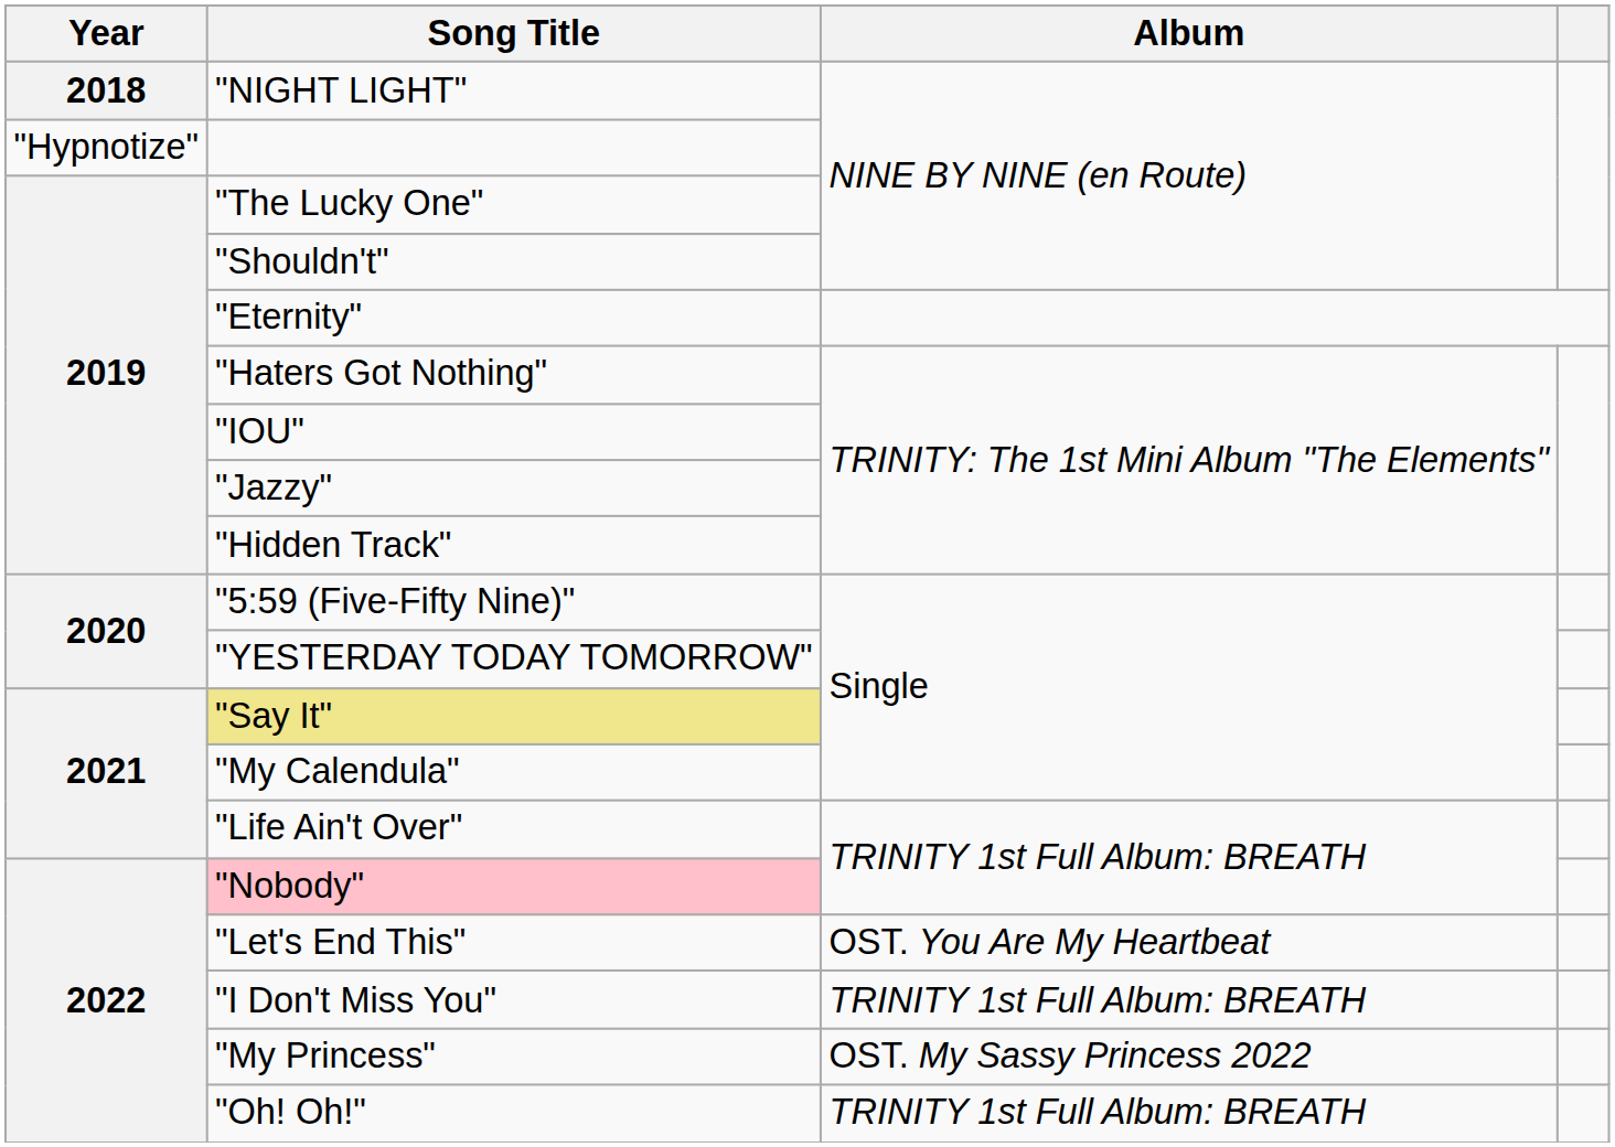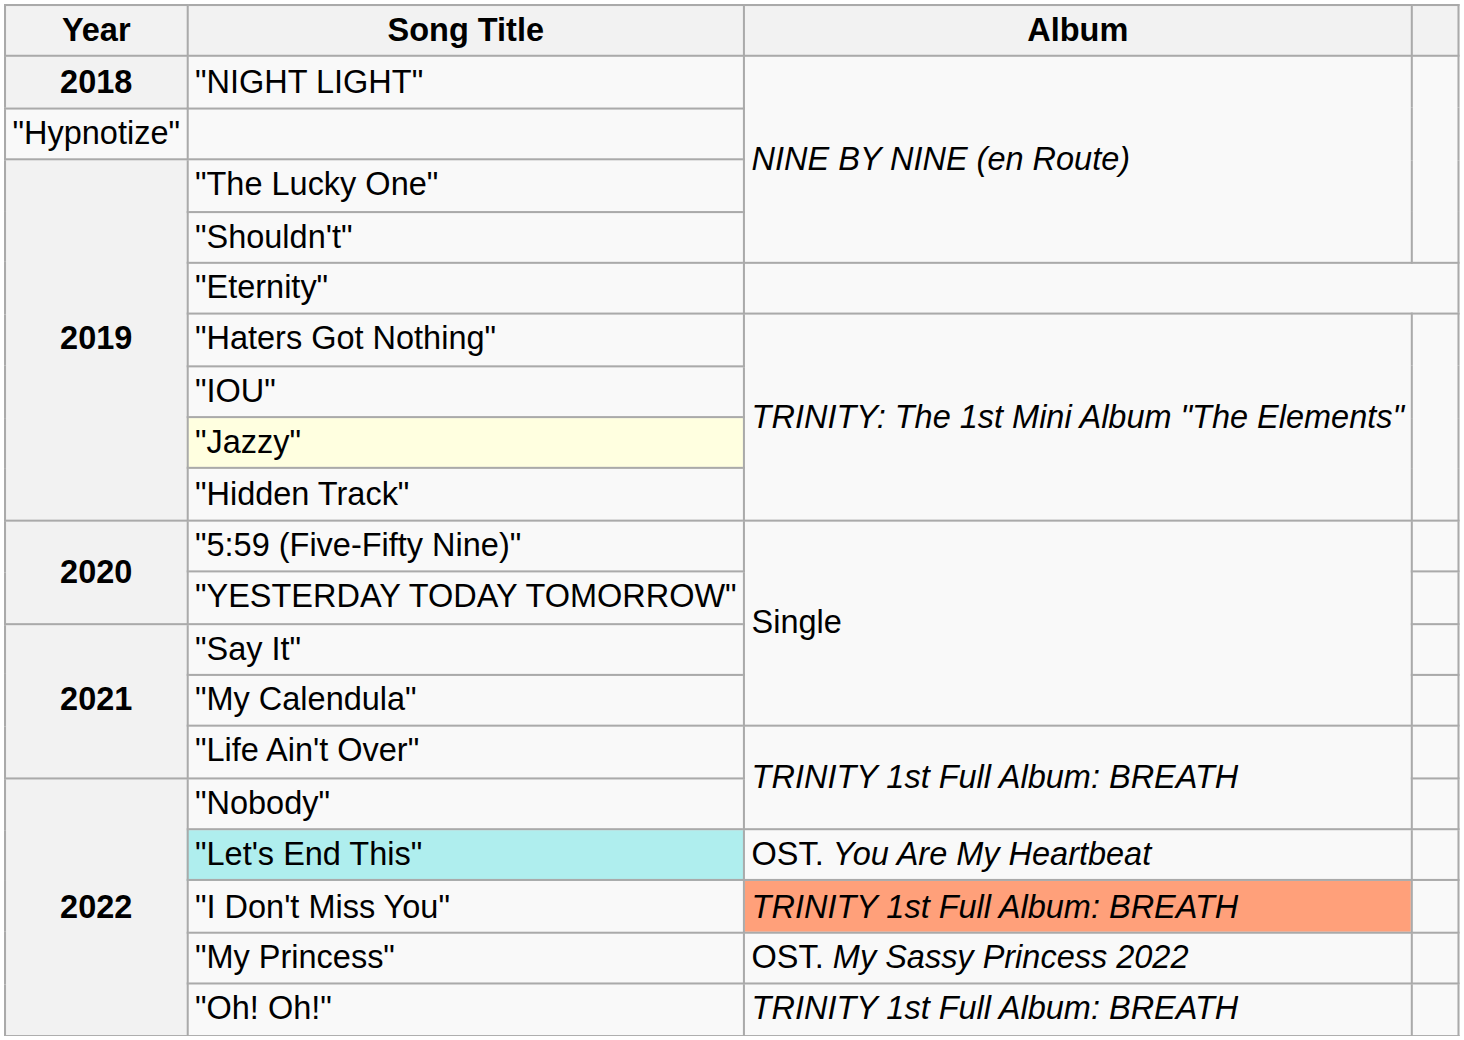"Jazzy" | Song Title: no background -> lightyellow background
"Say It" | Song Title: khaki background -> no background
"Nobody" | Song Title: pink background -> no background
"Let's End This" | Song Title: no background -> paleturquoise background
"I Don't Miss You" | Album: no background -> lightsalmon background
